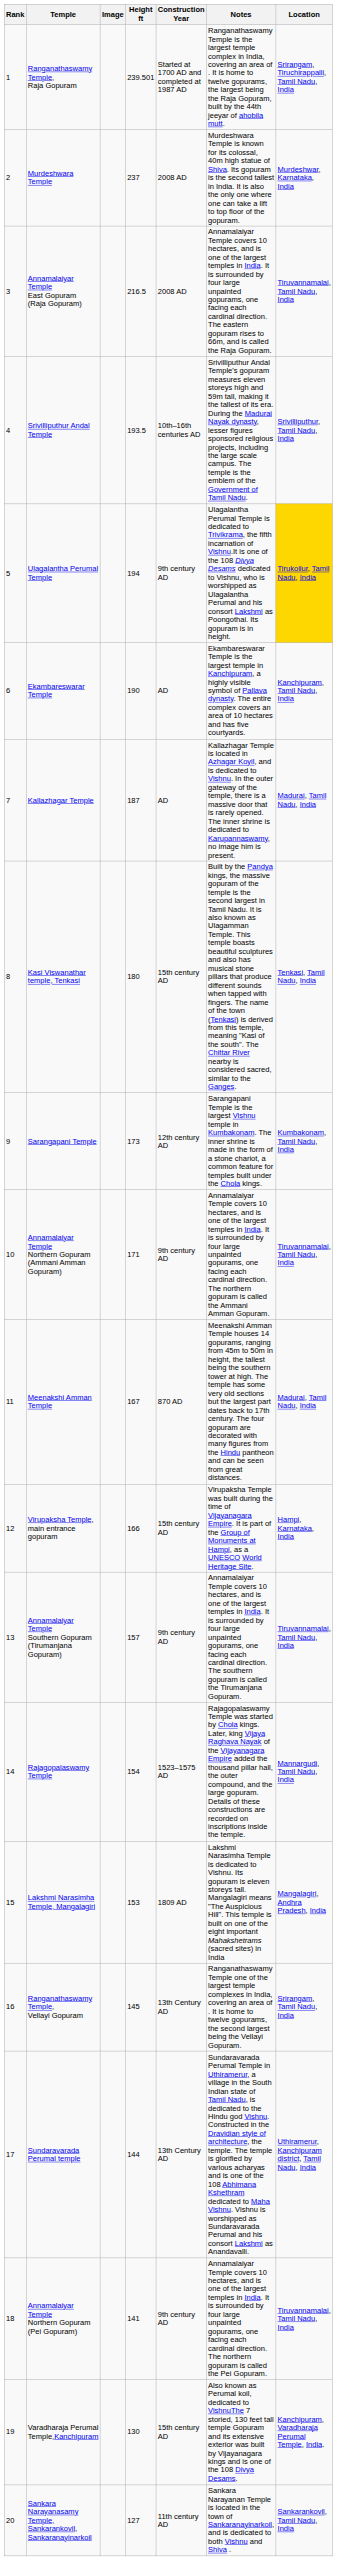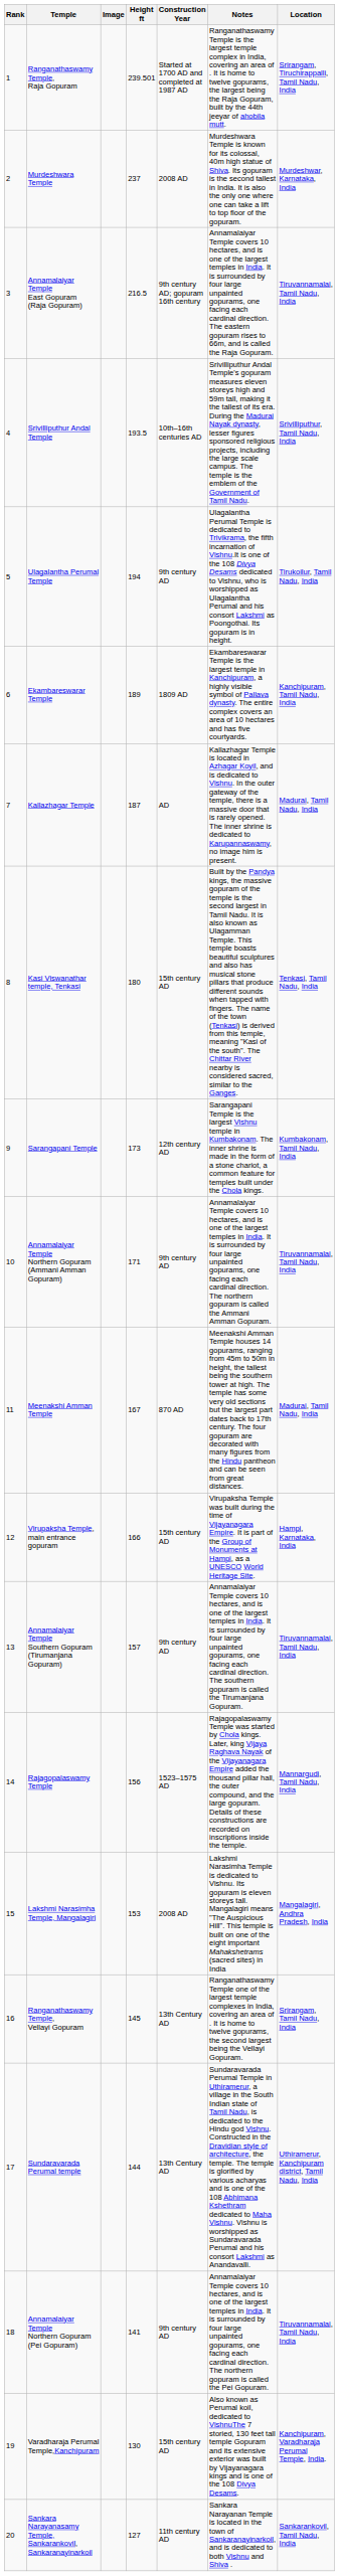Annamalaiyar Temple East Gopuram (Raja Gopuram) | Construction Year: 2008 AD -> 9th century AD; gopuram 16th century
Ulagalantha Perumal Temple | Location: gold background -> no background
Ekambareswarar Temple | Height ft: 190 -> 189
Ekambareswarar Temple | Construction Year: AD -> 1809 AD
Rajagopalaswamy Temple | Height ft: 154 -> 156
Lakshmi Narasimha Temple, Mangalagiri | Construction Year: 1809 AD -> 2008 AD
